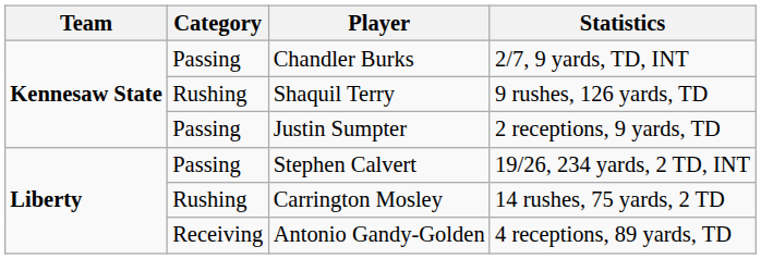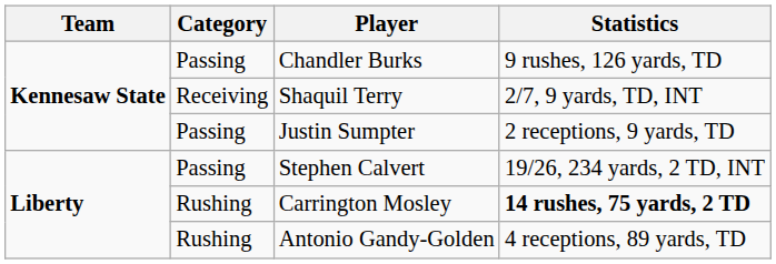Chandler Burks | Statistics: 2/7, 9 yards, TD, INT -> 9 rushes, 126 yards, TD
Shaquil Terry | Category: Rushing -> Receiving
Shaquil Terry | Statistics: 9 rushes, 126 yards, TD -> 2/7, 9 yards, TD, INT
Carrington Mosley | Statistics: normal -> bold
Antonio Gandy-Golden | Category: Receiving -> Rushing
